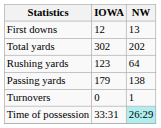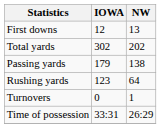rows swapped: Rushing yards <-> Passing yards
Time of possession | NW: paleturquoise background -> no background
